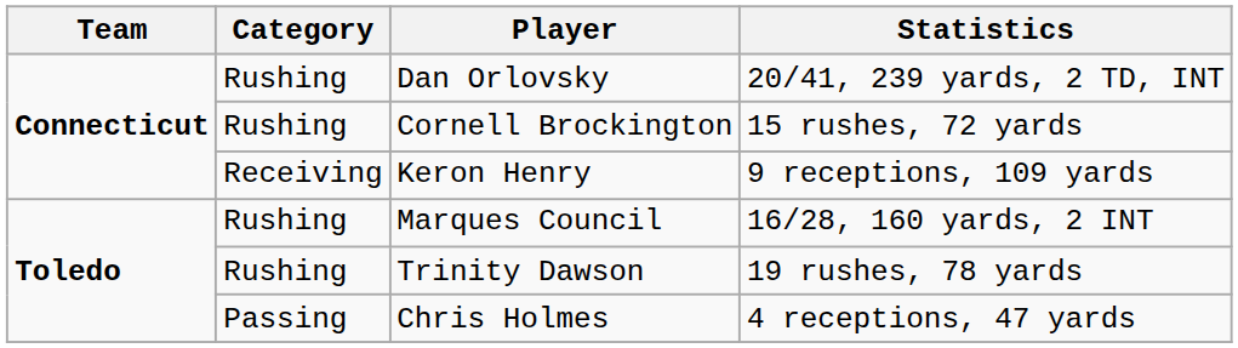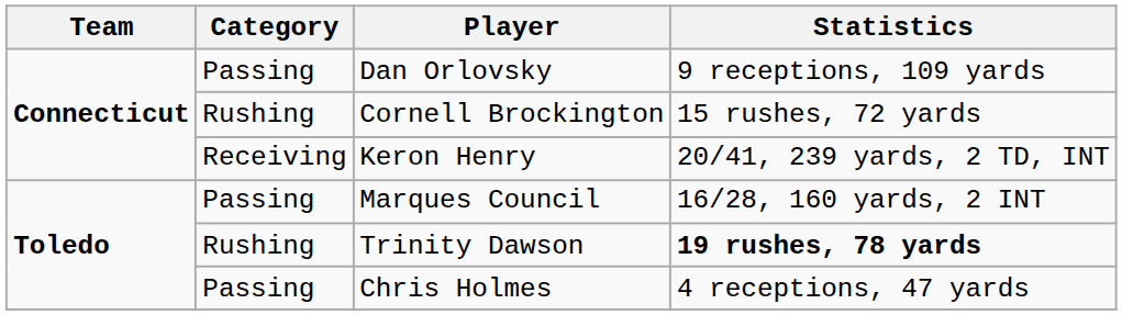Dan Orlovsky | Category: Rushing -> Passing
Dan Orlovsky | Statistics: 20/41, 239 yards, 2 TD, INT -> 9 receptions, 109 yards
Keron Henry | Statistics: 9 receptions, 109 yards -> 20/41, 239 yards, 2 TD, INT
Marques Council | Category: Rushing -> Passing
Trinity Dawson | Statistics: normal -> bold
